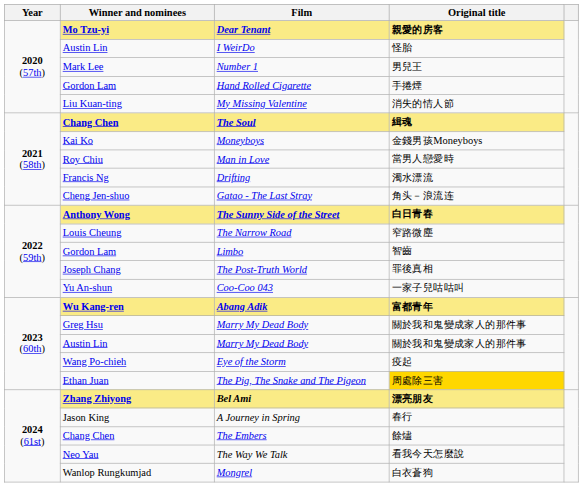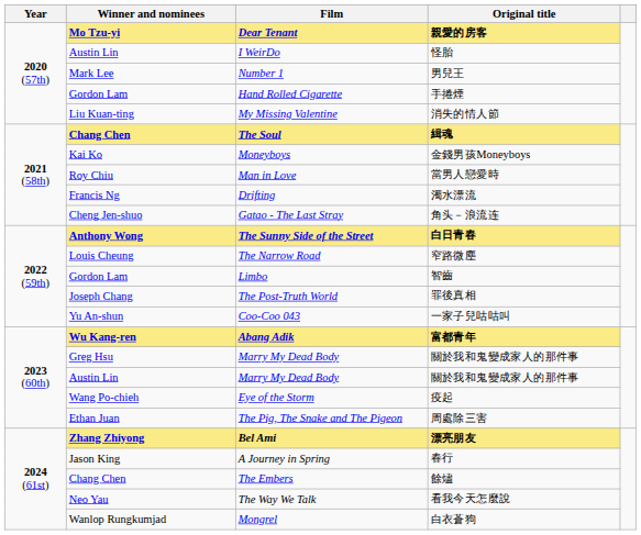The Pig, The Snake and The Pigeon | Original title: gold background -> no background
